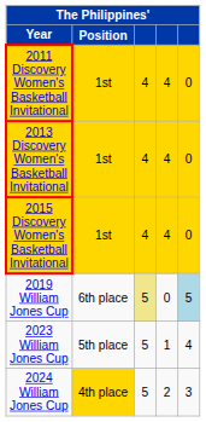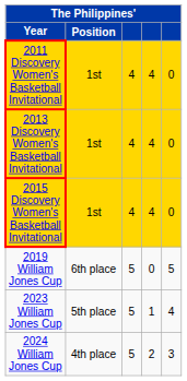2019 William Jones Cup | column 3: khaki background -> no background
2019 William Jones Cup | column 5: lightblue background -> no background
2024 William Jones Cup | Position: gold background -> no background
